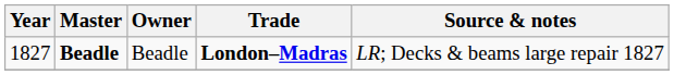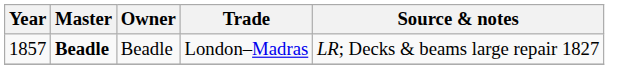row 2 | Year: 1827 -> 1857
row 2 | Trade: bold -> normal
